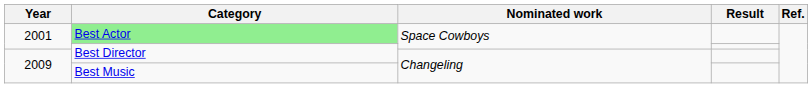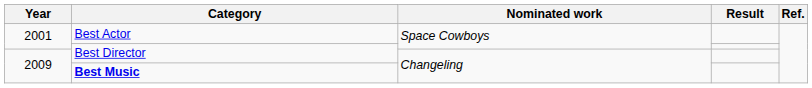Best Actor | Category: lightgreen background -> no background
Best Music | Category: normal -> bold
